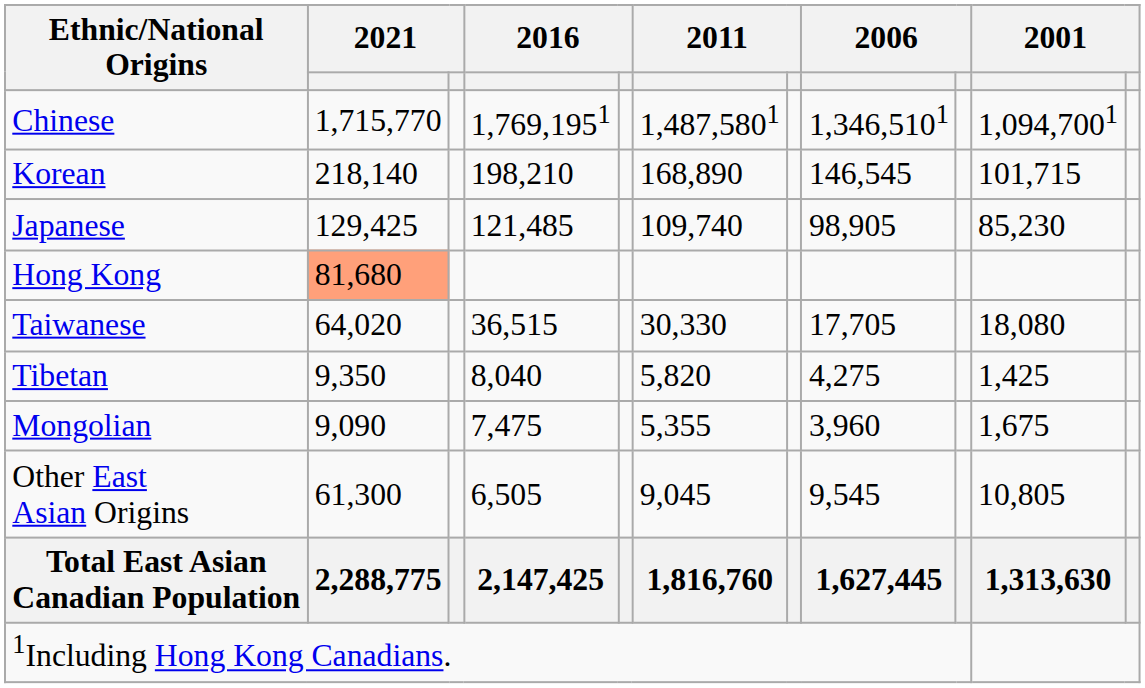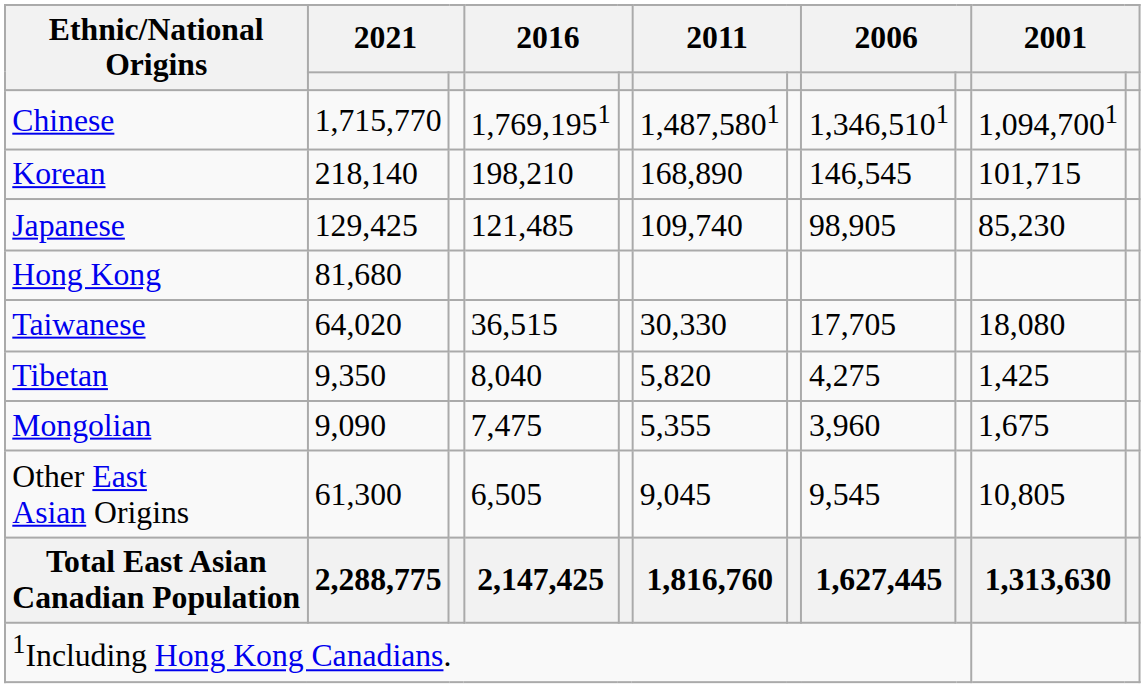Hong Kong | column 2: lightsalmon background -> no background
